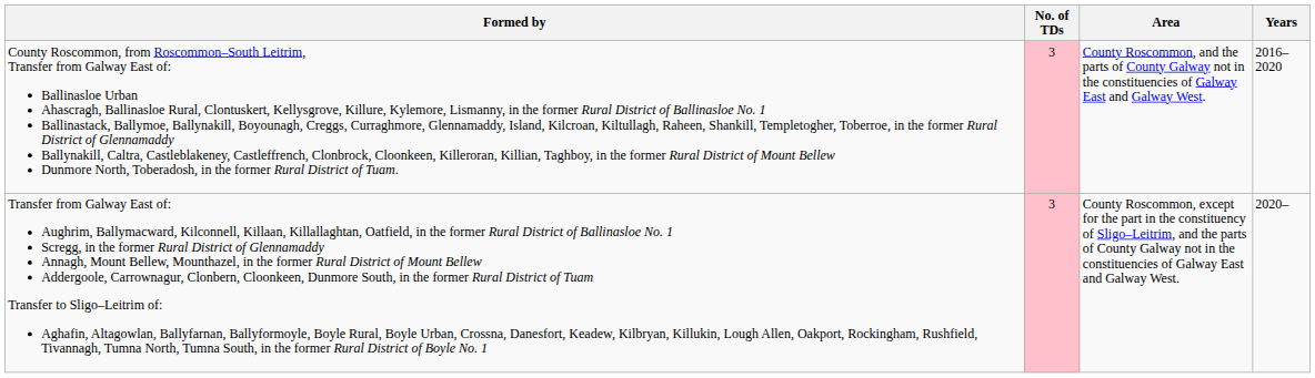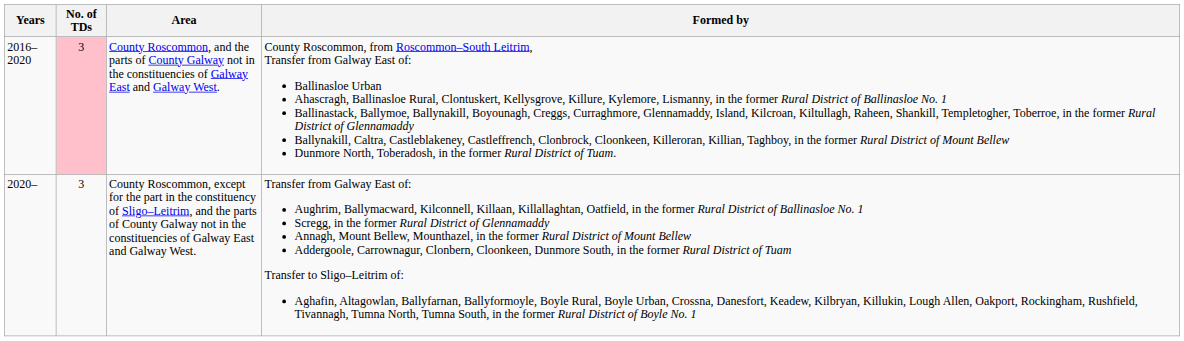columns swapped: Years <-> Formed by
row 3 | No. of TDs: pink background -> no background
